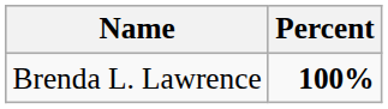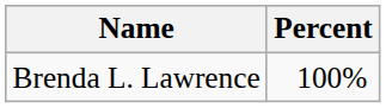Brenda L. Lawrence | Percent: bold -> normal
